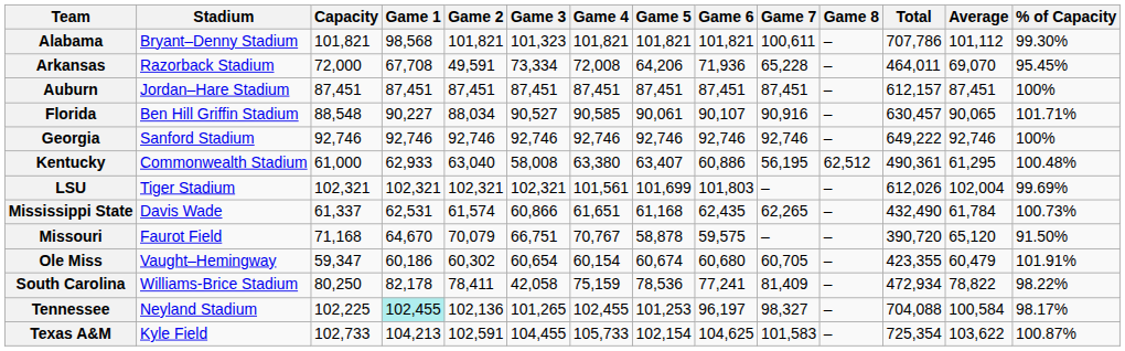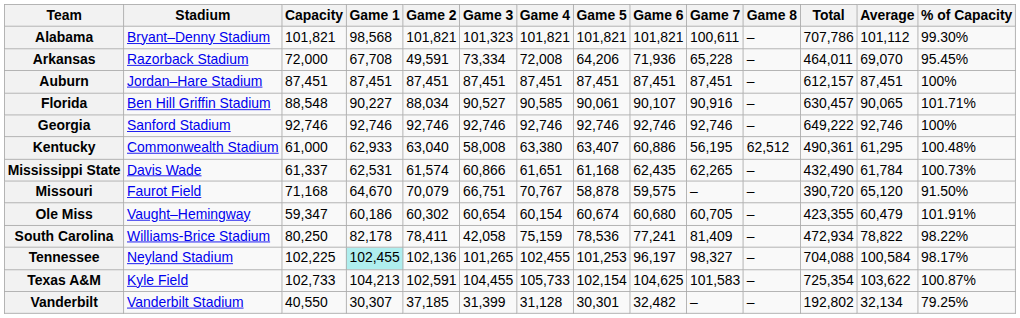- row: LSU | Tiger Stadium | 102,321 | 102,321 | 102,321 | 102,321 | 101,561 | 101,699 | 101,803 | – | – | 612,026 | 102,004 | 99.69%
+ row: Vanderbilt | Vanderbilt Stadium | 40,550 | 30,307 | 37,185 | 31,399 | 31,128 | 30,301 | 32,482 | – | – | 192,802 | 32,134 | 79.25%
